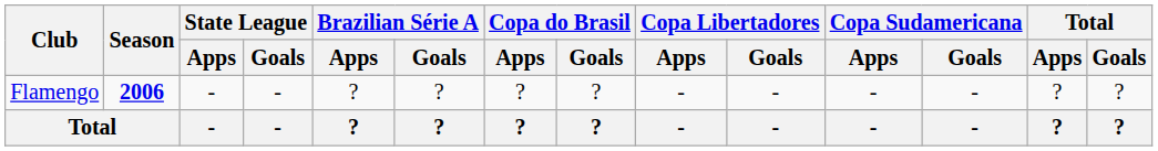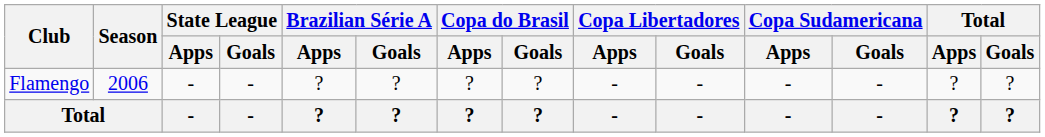Flamengo | Season: bold -> normal
